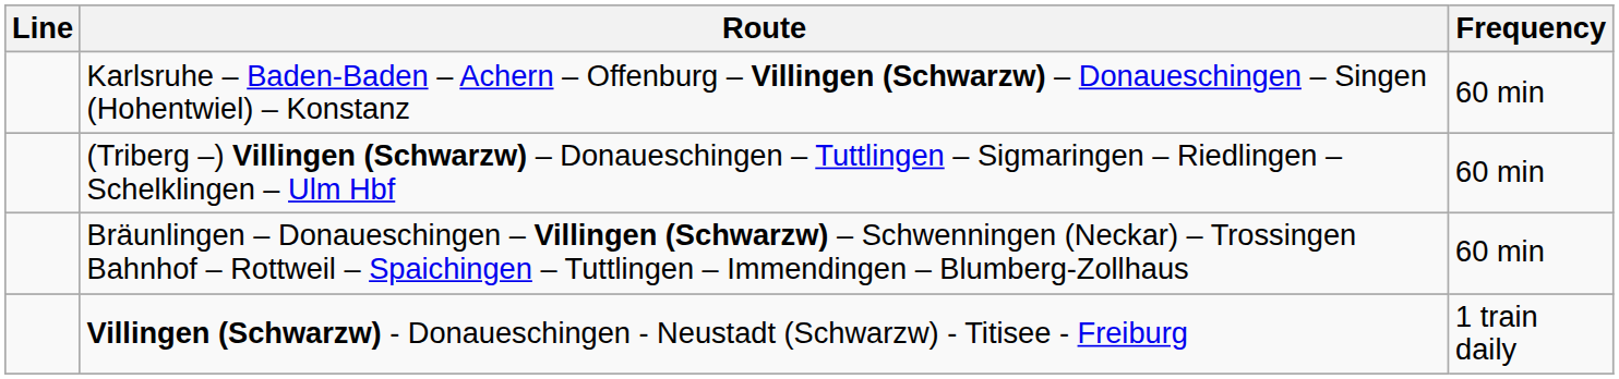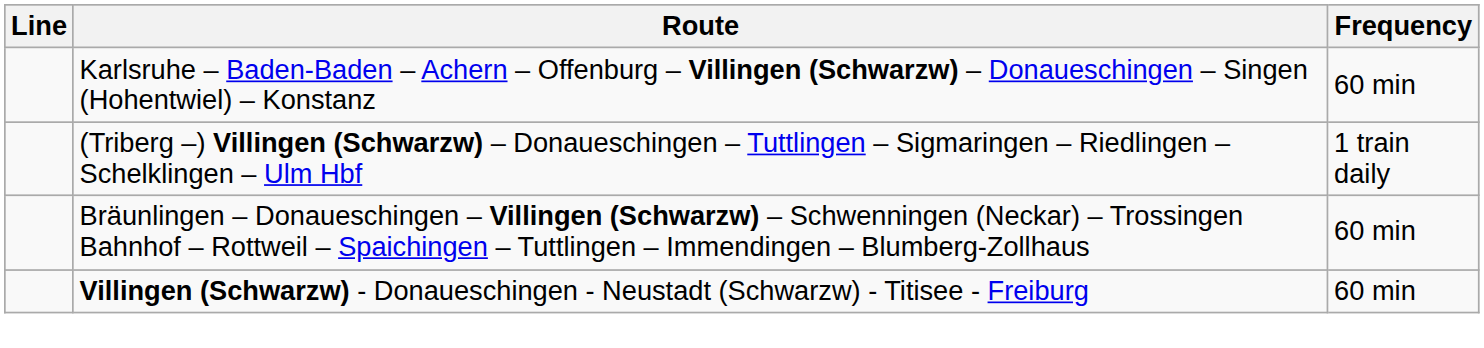row 3 | Frequency: 60 min -> 1 train daily
row 5 | Frequency: 1 train daily -> 60 min
